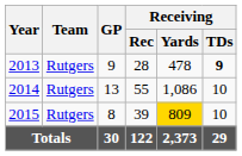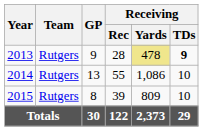2013 | Receiving / Yards: no background -> khaki background
2015 | Receiving / Yards: gold background -> no background
